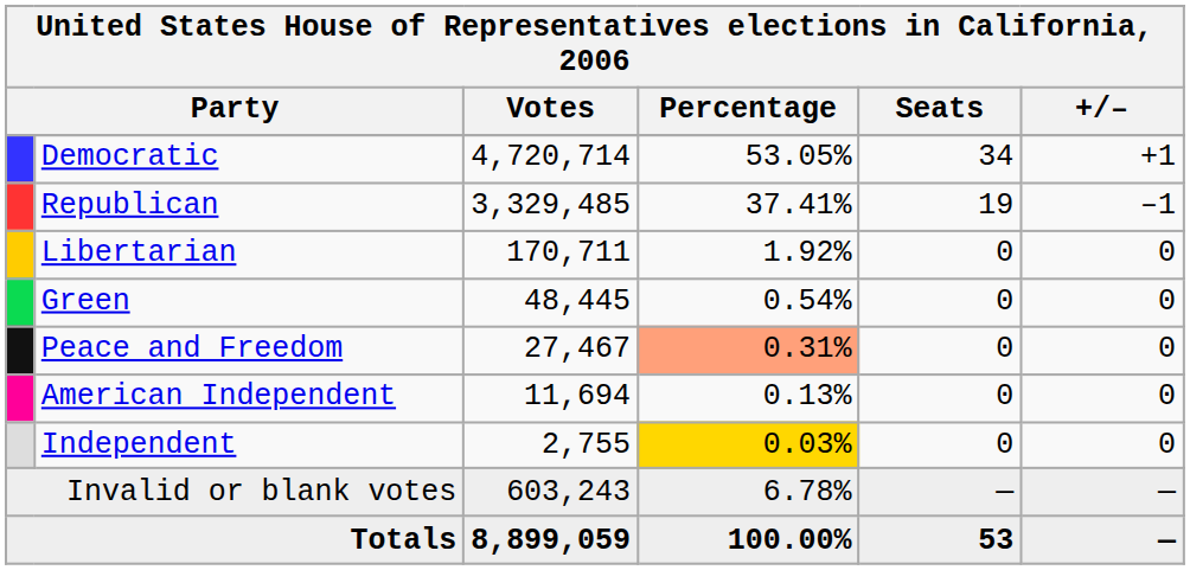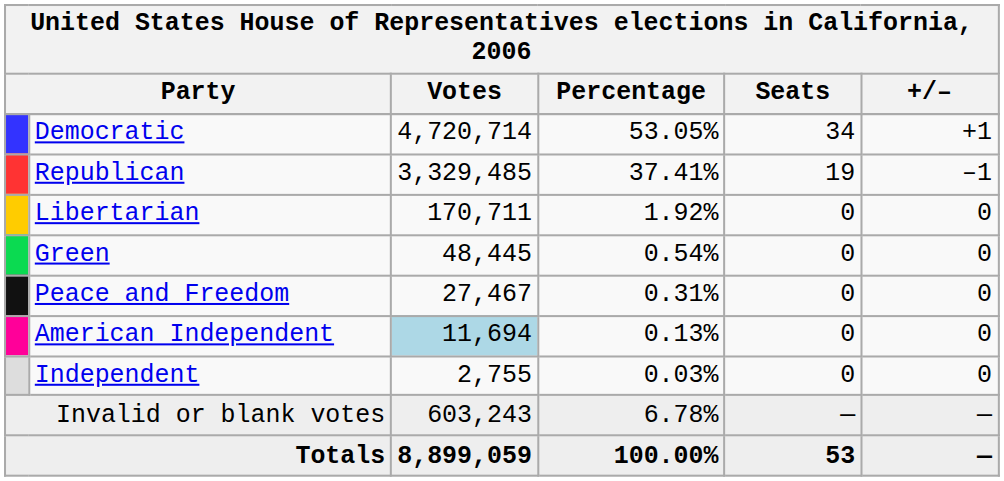Peace and Freedom | Percentage: lightsalmon background -> no background
American Independent | Votes: no background -> lightblue background
Independent | Percentage: gold background -> no background
